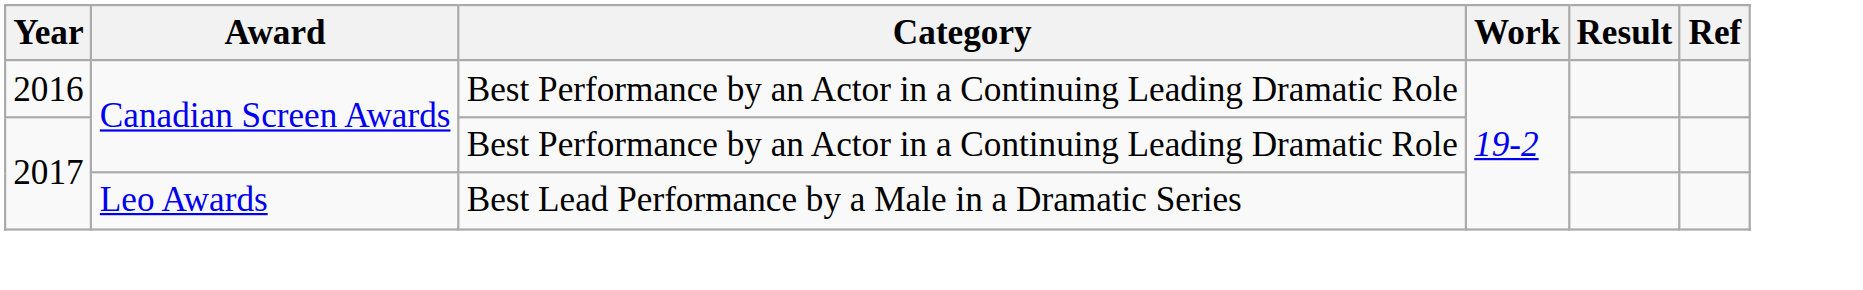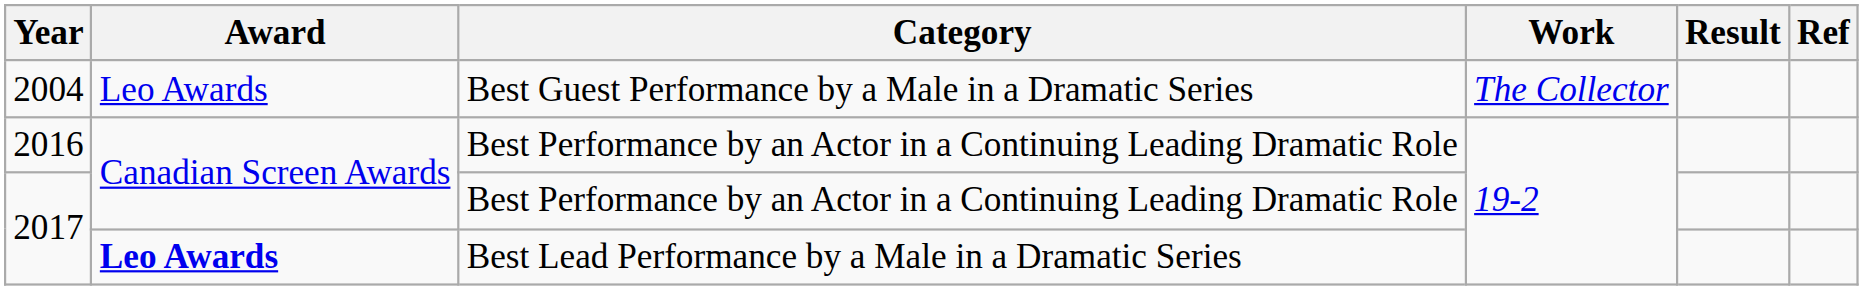+ row: 2004 | Leo Awards | Best Guest Performance by a Male in a Dramatic Series | The Collector
2017 / Best Lead Performance by a Male in a Dramatic Series | Award: normal -> bold
